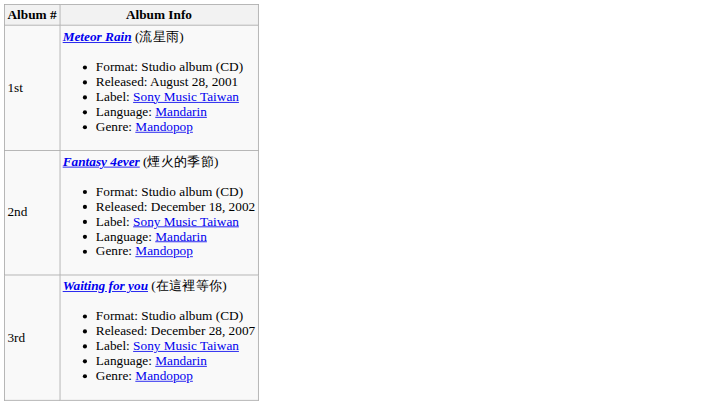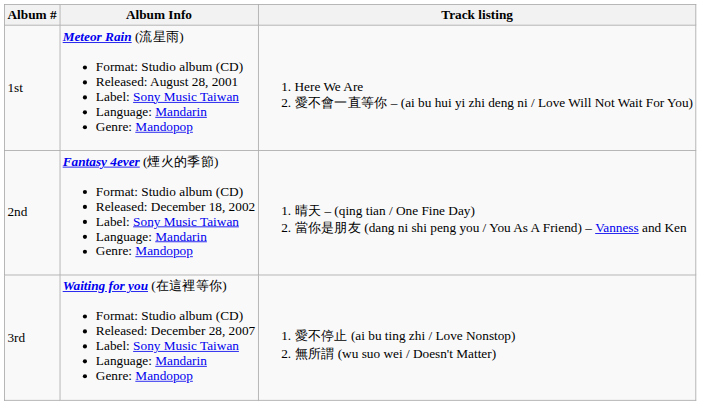+ column: Track listing | Here We Are 愛不會一直等你 – (ai bu hui yi zhi deng ni / Love Will Not Wait For You) | 晴天 – (qing tian / One Fine Day) 當你是朋友 (dang ni shi peng you / You As A Friend) – Vanness and Ken | 愛不停止 (ai bu ting zhi / Love Nonstop) 無所謂 (wu suo wei / Doesn't Matter)
